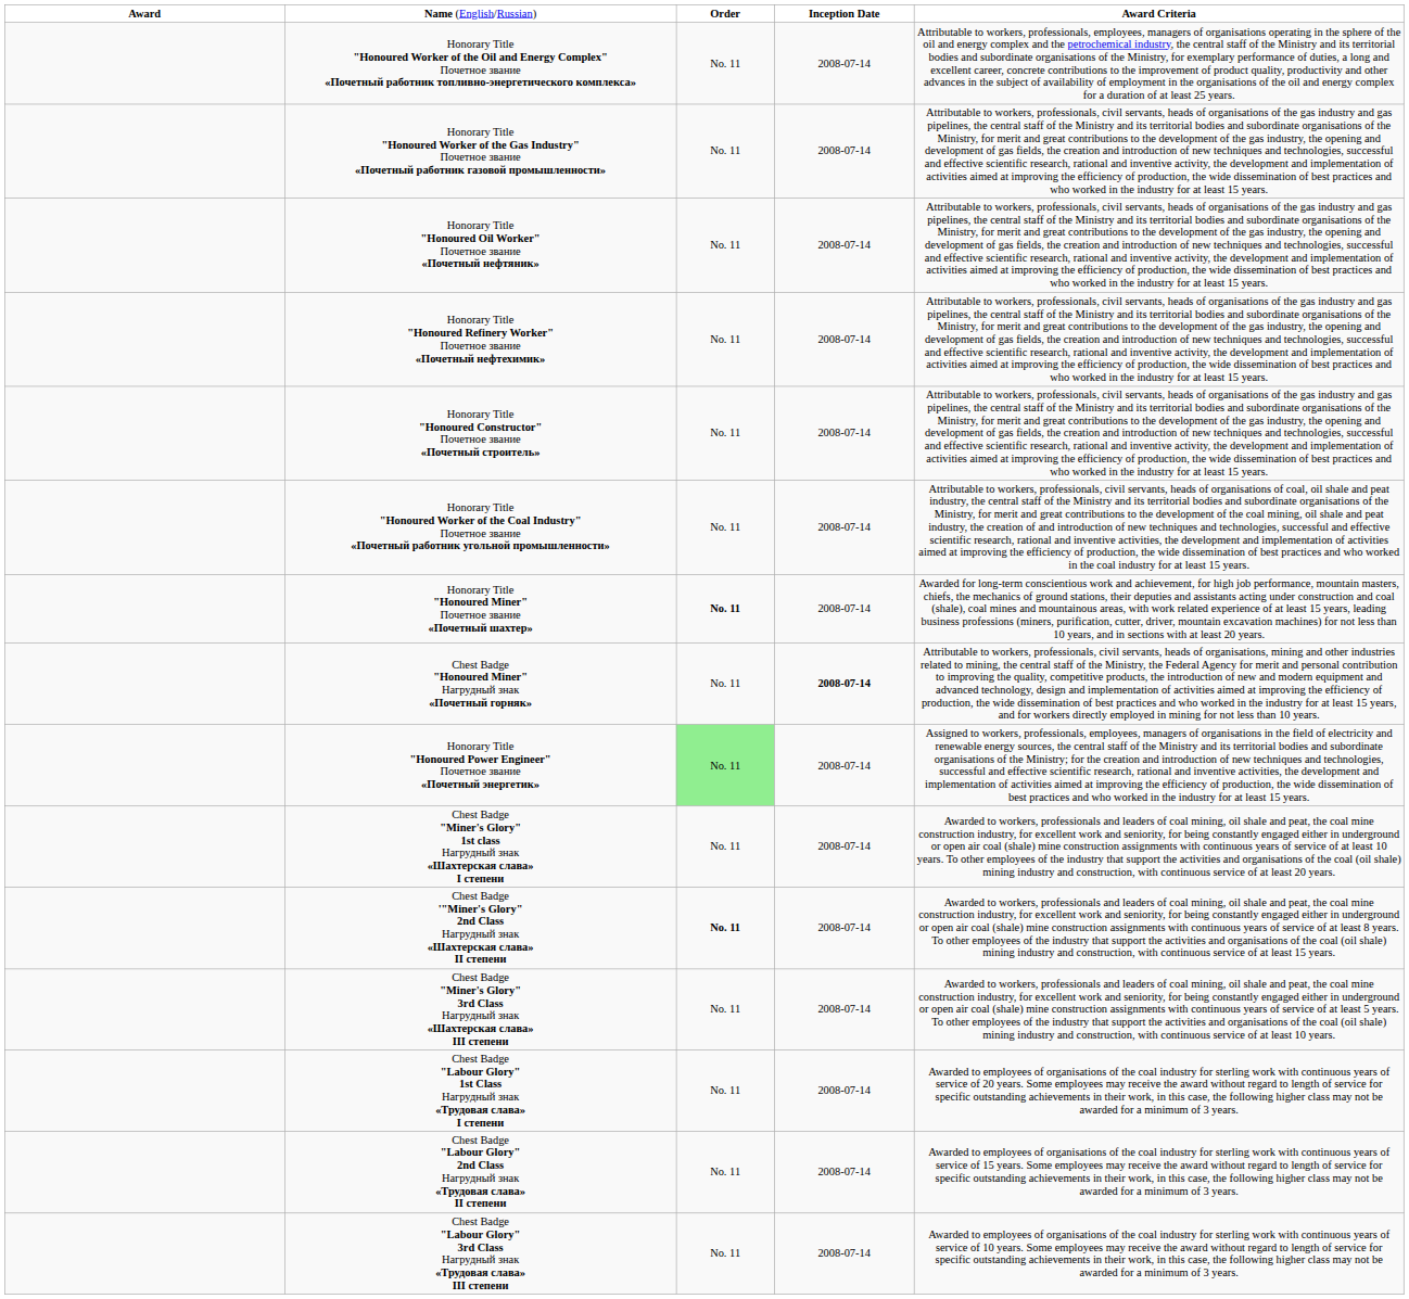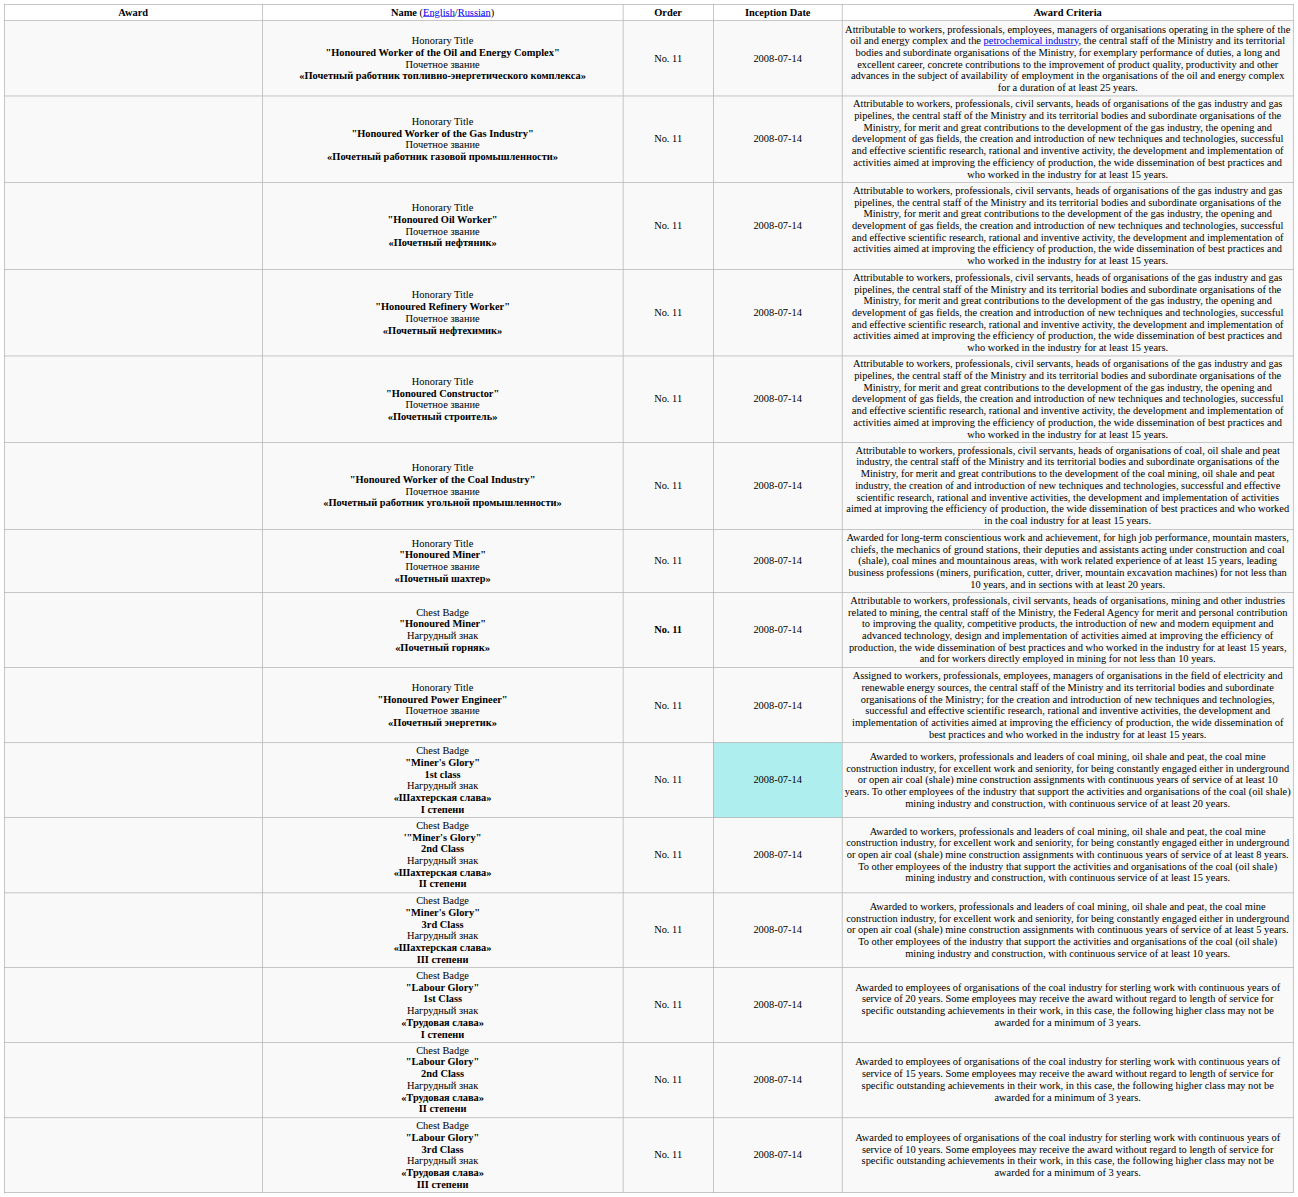row 8 | column 3: bold -> normal
row 9 | column 3: normal -> bold
row 9 | column 4: bold -> normal
row 10 | column 3: lightgreen background -> no background
row 11 | column 4: no background -> paleturquoise background
row 12 | column 3: bold -> normal
